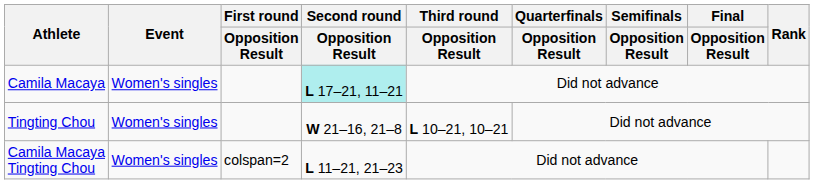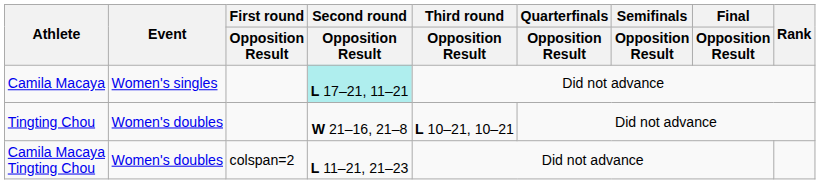Tingting Chou | Event: Women's singles -> Women's doubles
Camila Macaya Tingting Chou | Event: Women's singles -> Women's doubles
